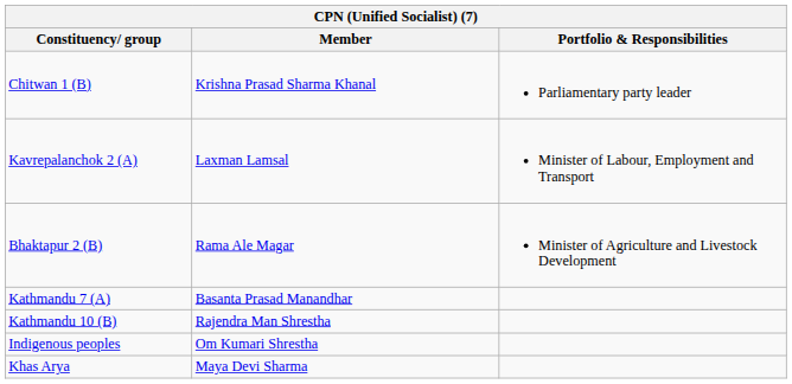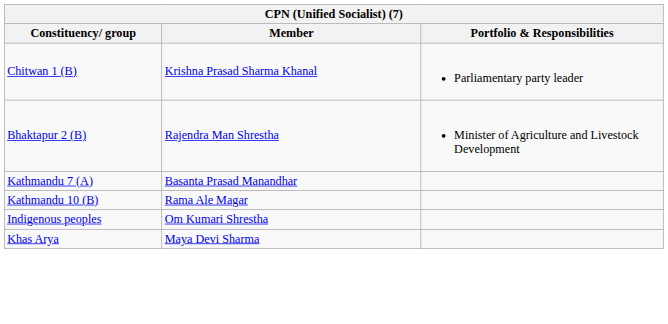- row: Kavrepalanchok 2 (A) | Laxman Lamsal | Minister of Labour, Employment and Transport
Bhaktapur 2 (B) | Member: Rama Ale Magar -> Rajendra Man Shrestha
Kathmandu 10 (B) | Member: Rajendra Man Shrestha -> Rama Ale Magar
